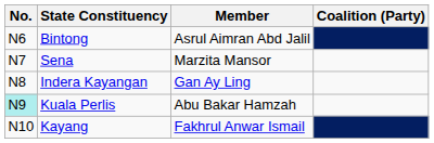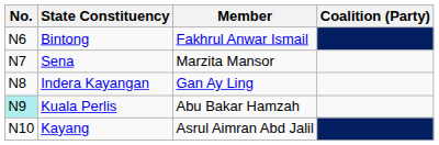Bintong | Member: Asrul Aimran Abd Jalil -> Fakhrul Anwar Ismail
Kayang | Member: Fakhrul Anwar Ismail -> Asrul Aimran Abd Jalil
